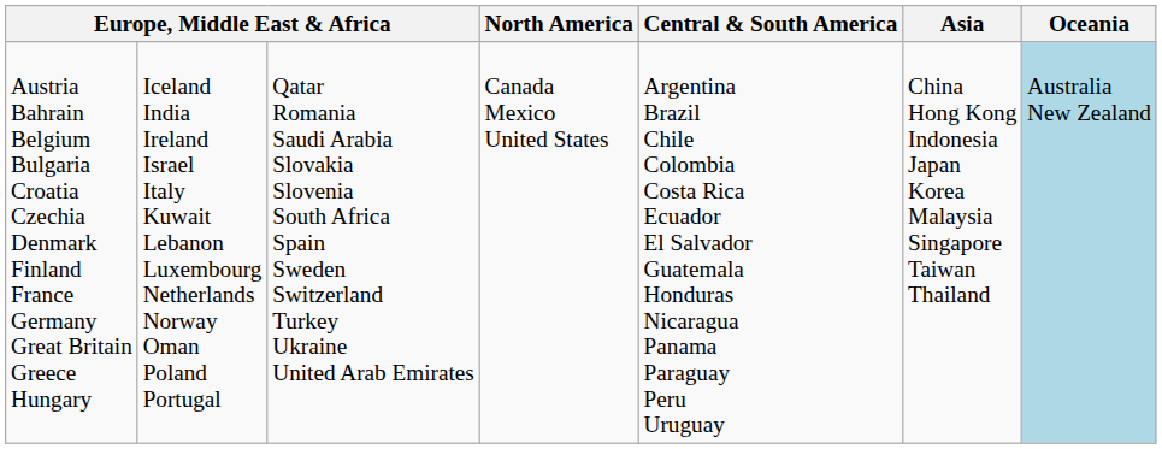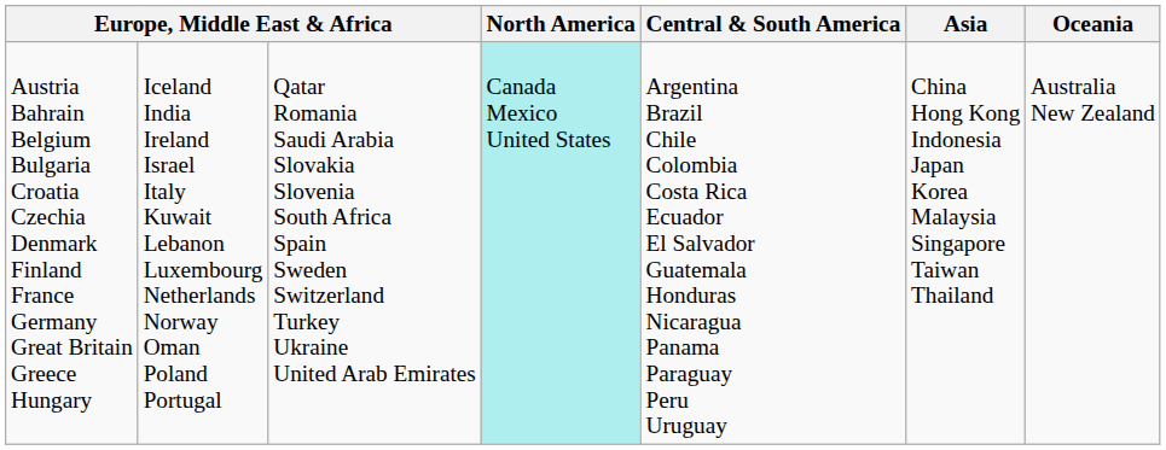row 2 | North America: no background -> paleturquoise background
row 2 | Oceania: lightblue background -> no background
